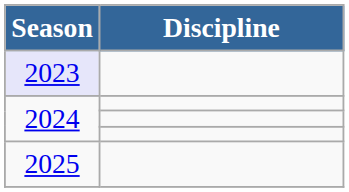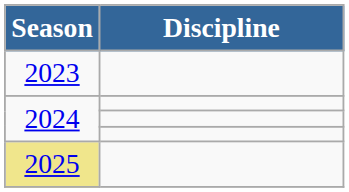row 2 | Season: lavender background -> no background
row 6 | Season: no background -> khaki background
